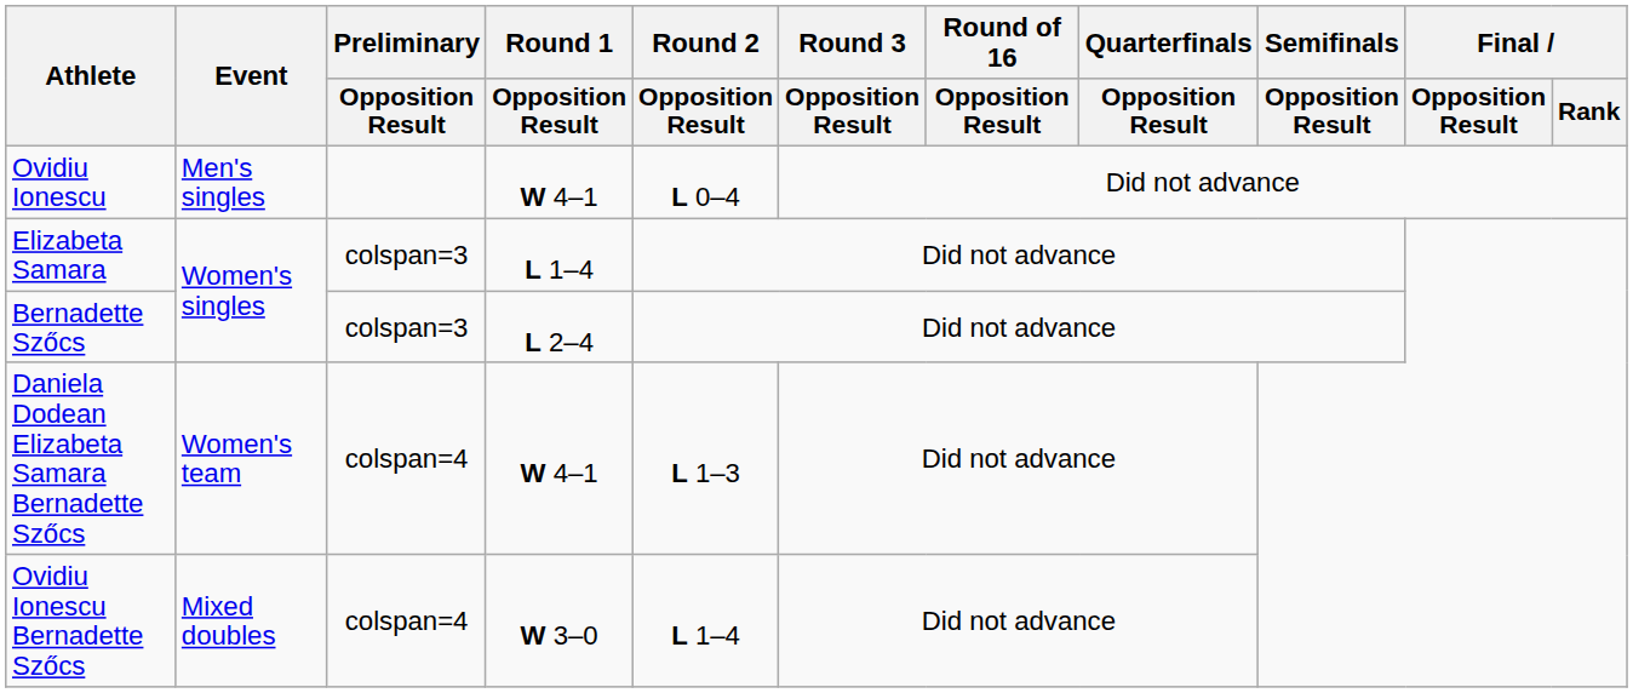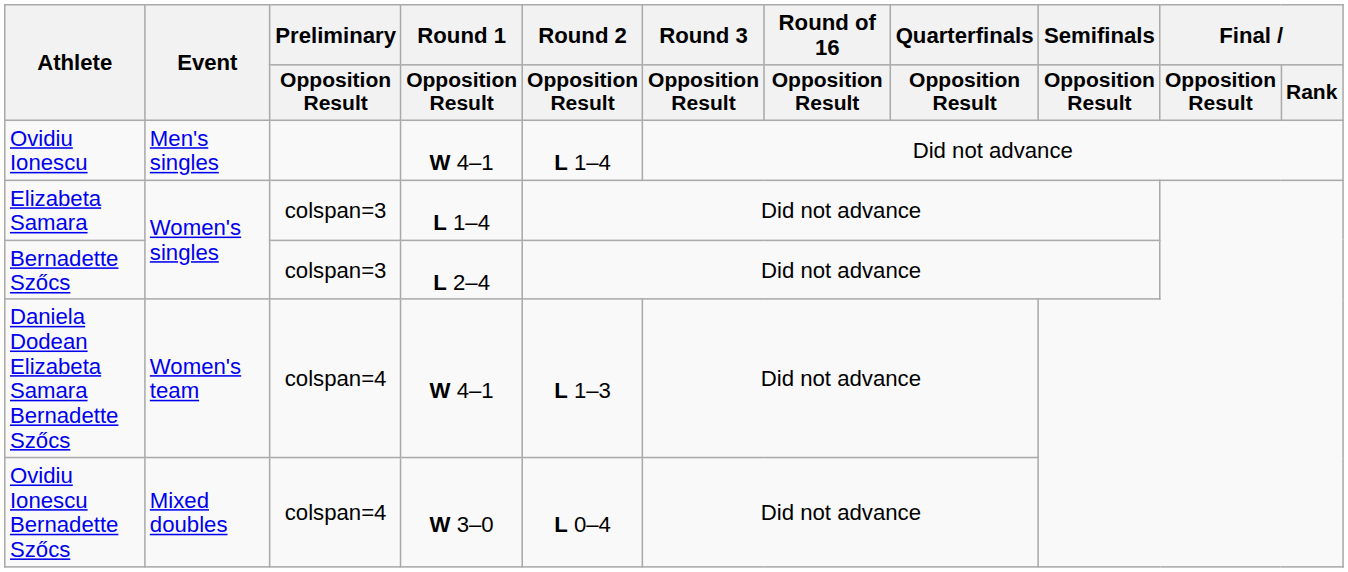Ovidiu Ionescu | Round 2 / Opposition Result: L 0–4 -> L 1–4
Ovidiu Ionescu Bernadette Szőcs | Round 2 / Opposition Result: L 1–4 -> L 0–4
